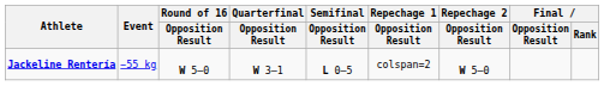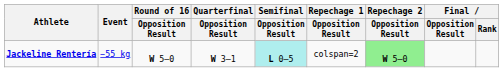Jackeline Rentería | Semifinal / Opposition Result: no background -> paleturquoise background
Jackeline Rentería | Repechage 2 / Opposition Result: no background -> lightgreen background
